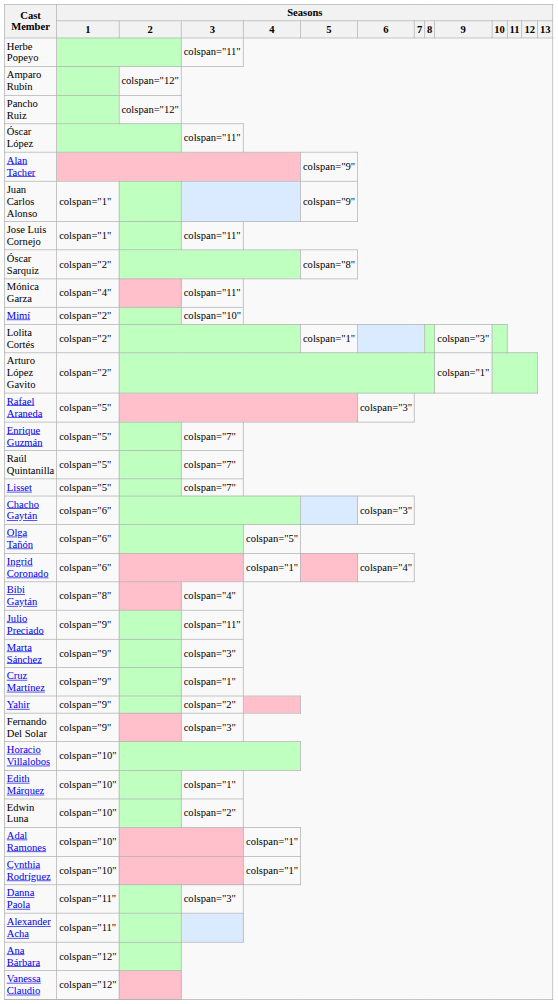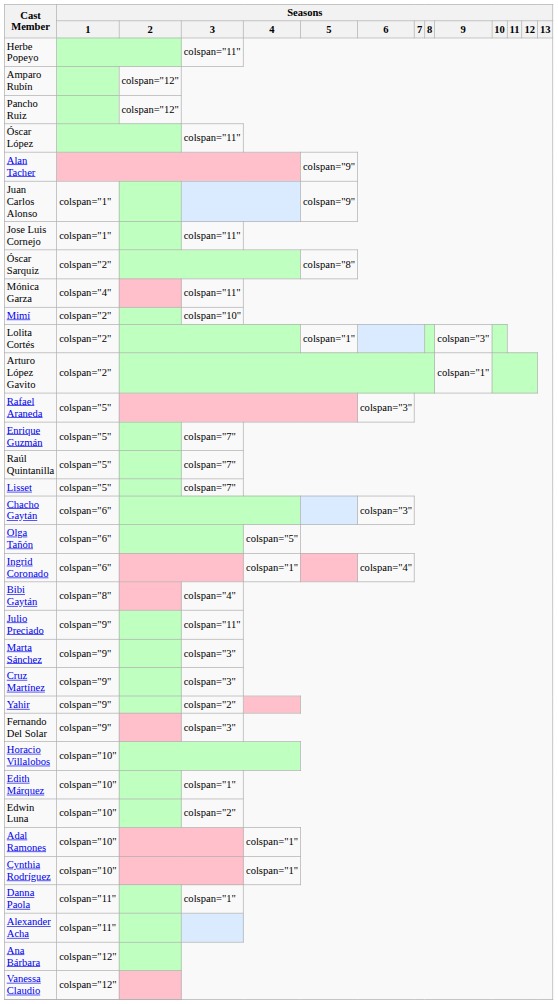Cruz Martínez | Seasons / 3: colspan="1" -> colspan="3"
Danna Paola | Seasons / 3: colspan="3" -> colspan="1"
